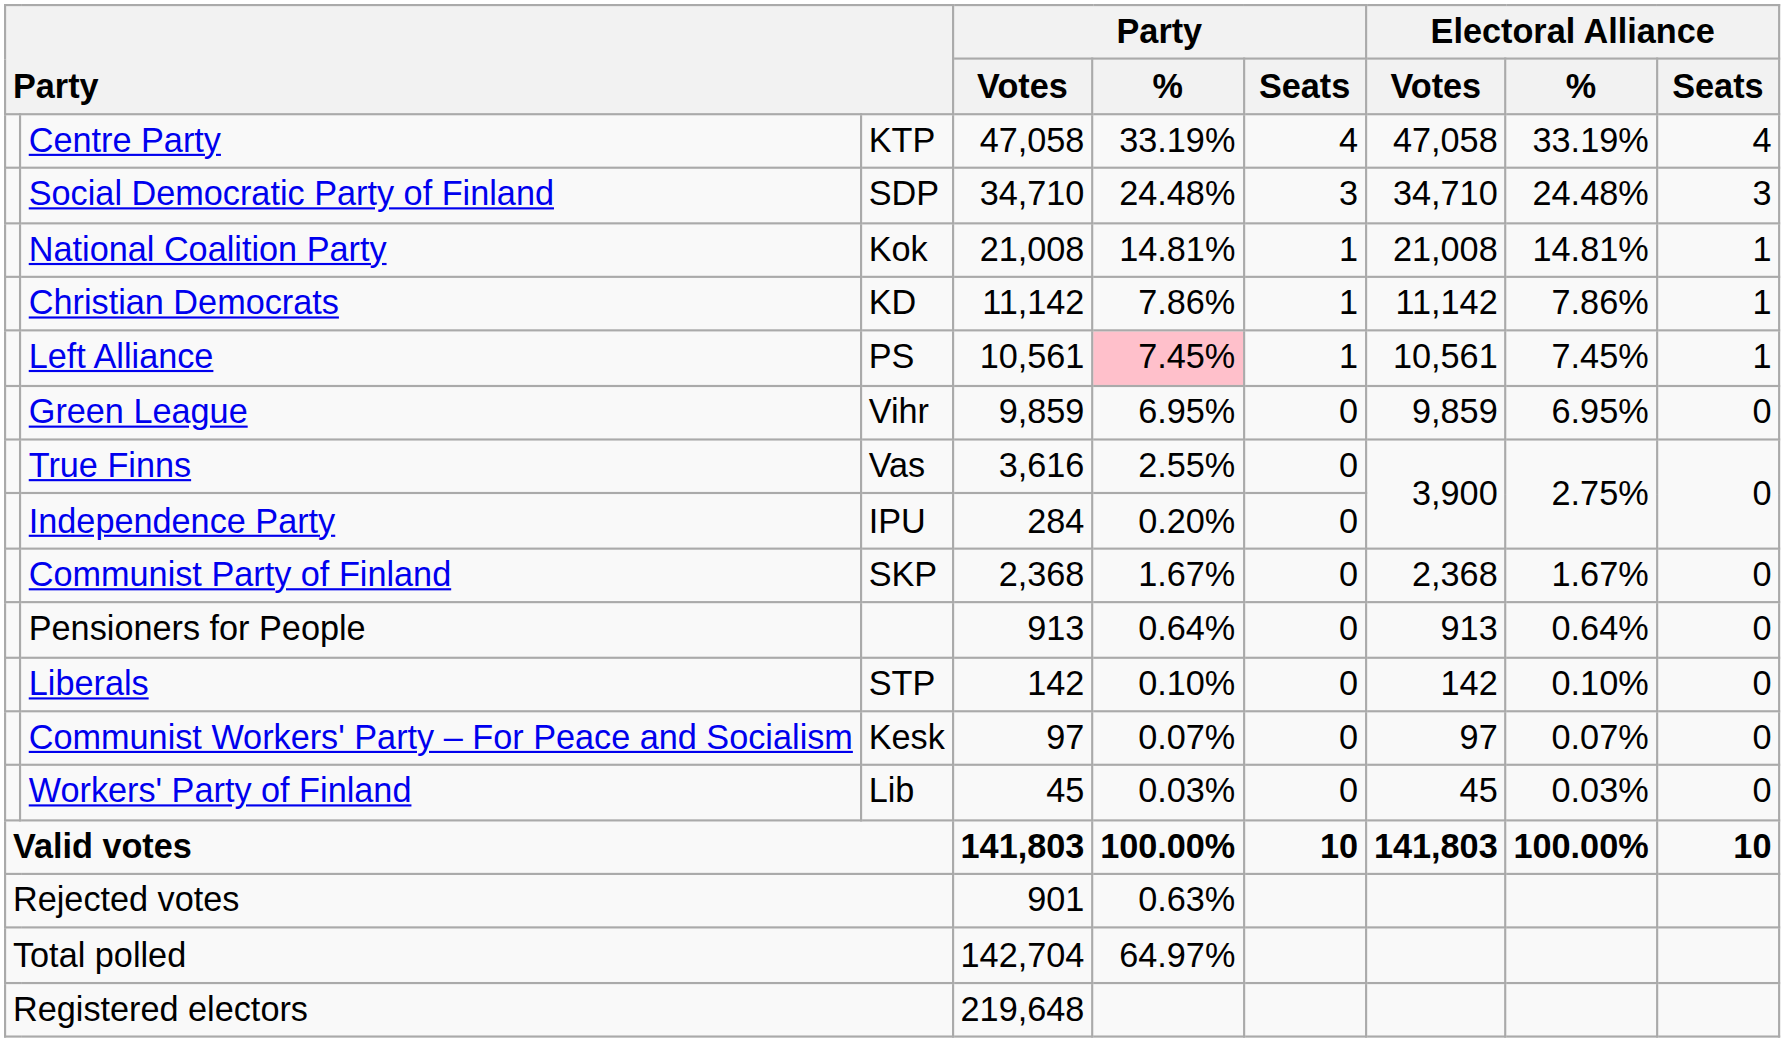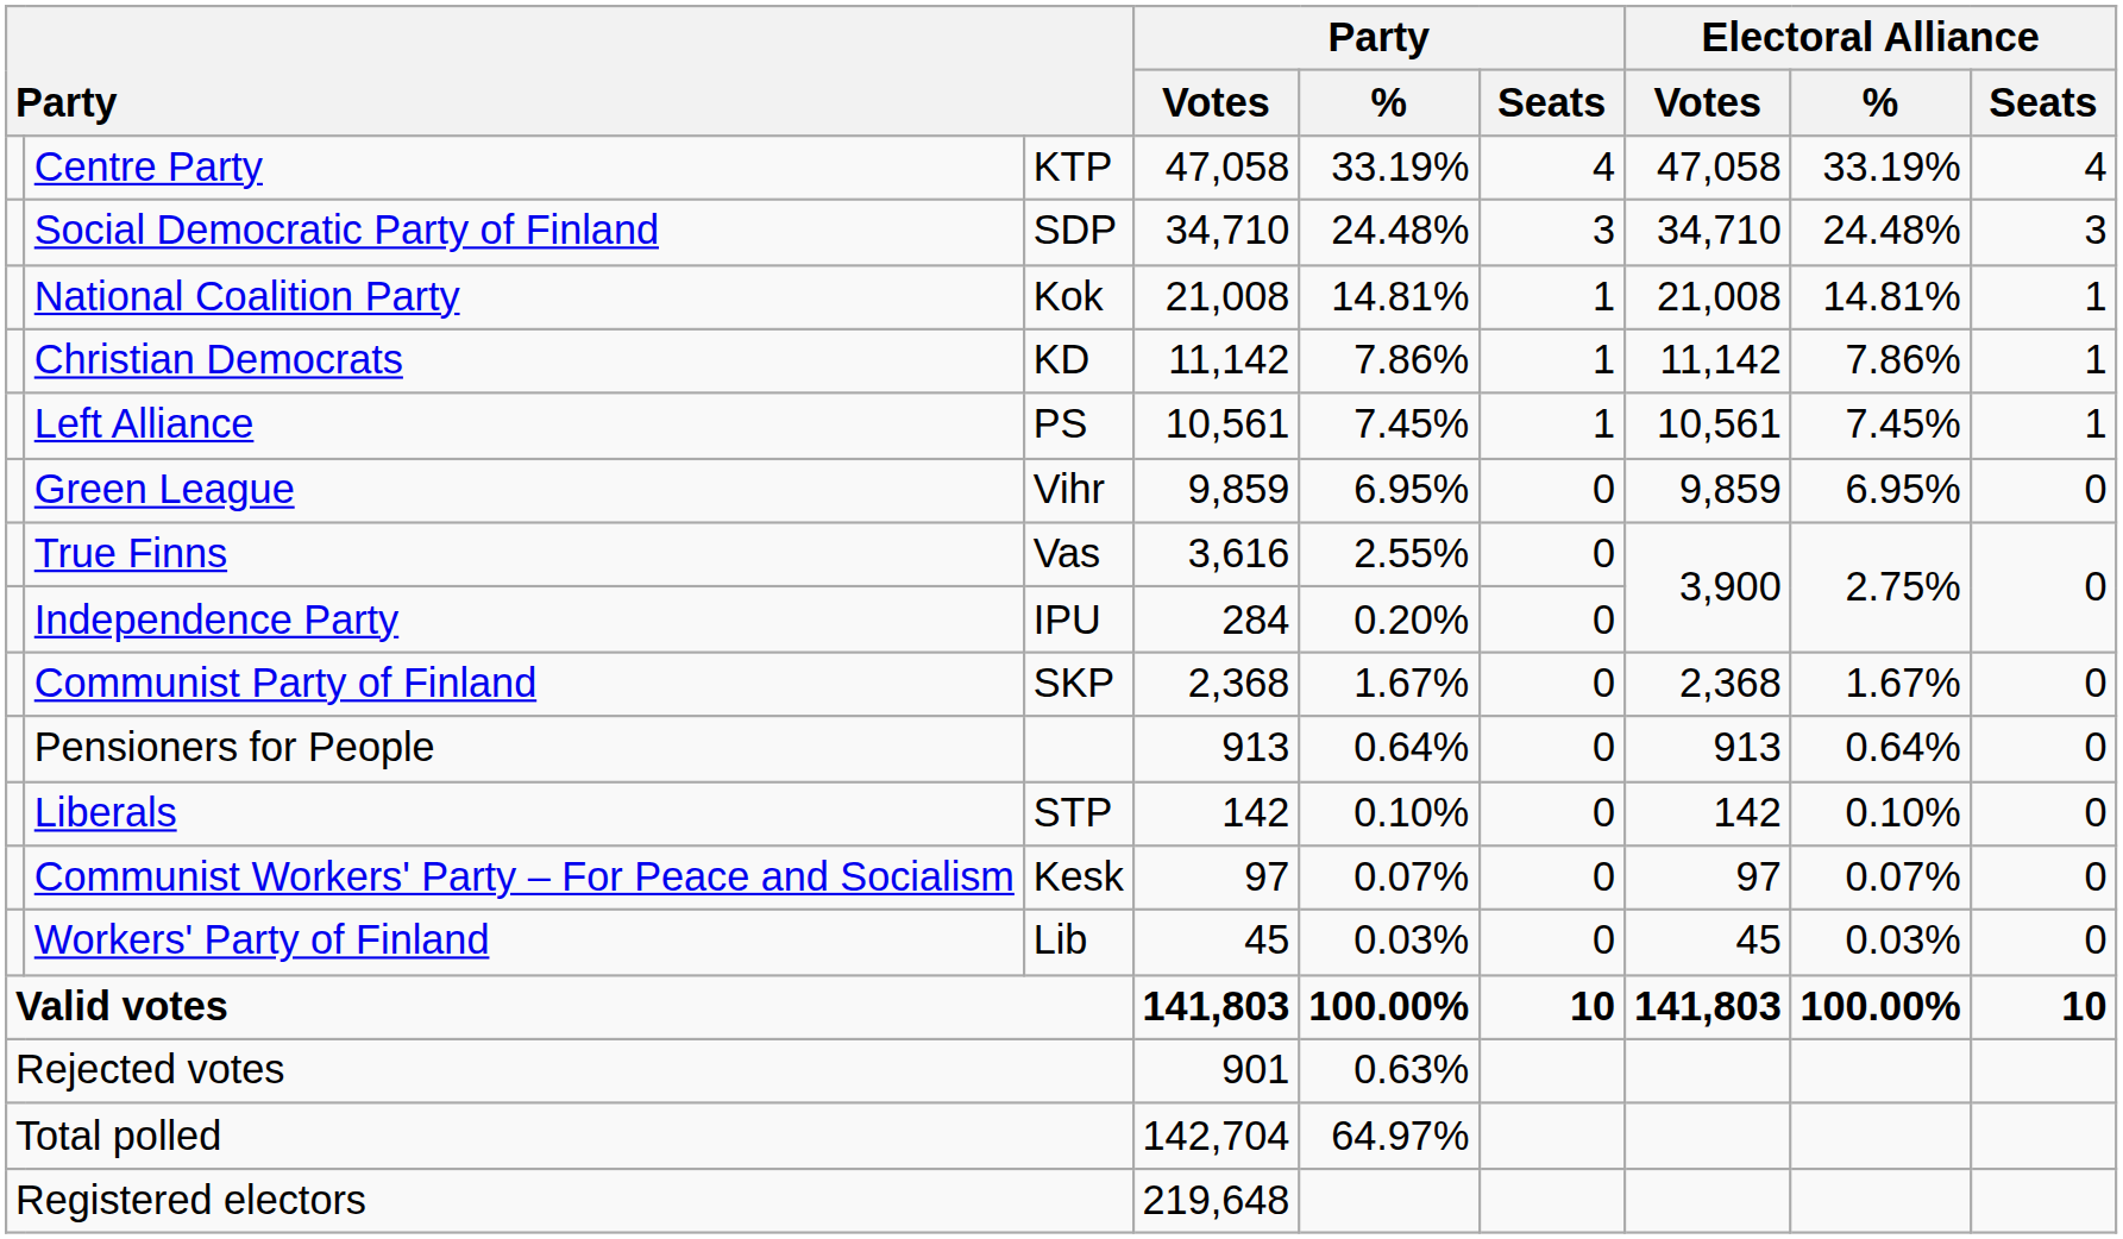Left Alliance | Party / %: pink background -> no background
